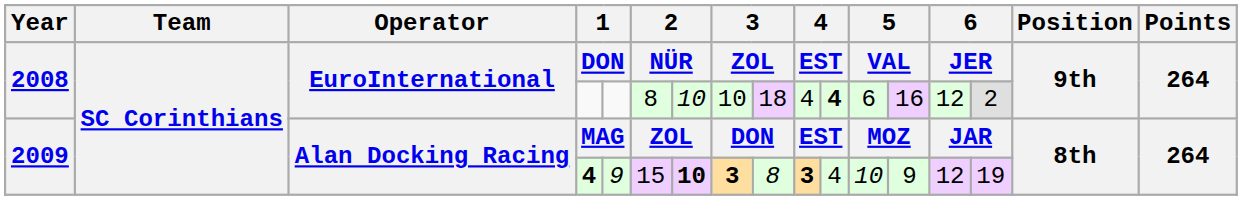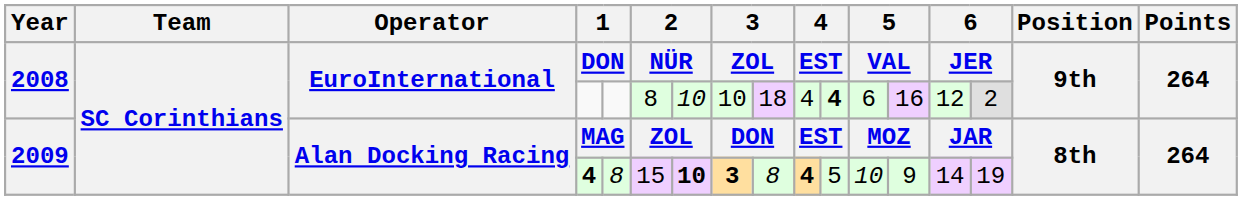row 5 | column 5: 9 -> 8
row 5 | column 10: 3 -> 4
row 5 | column 11: 4 -> 5
row 5 | column 14: 12 -> 14
